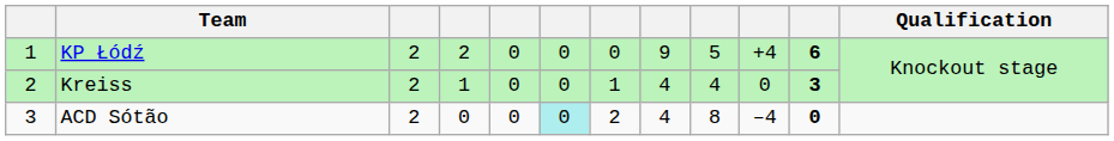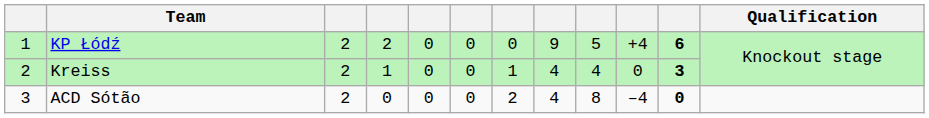ACD Sótão | column 6: paleturquoise background -> no background
